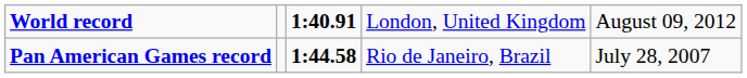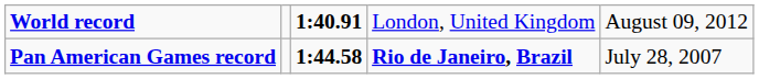Pan American Games record | column 4: normal -> bold
